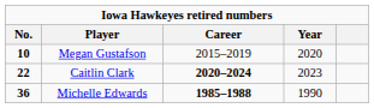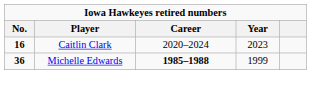- row: 10 | Megan Gustafson | 2015–2019 | 2020
Caitlin Clark | No.: 22 -> 16
Caitlin Clark | Career: bold -> normal
Michelle Edwards | Year: 1990 -> 1999
